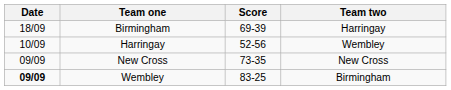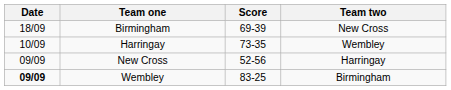row 2 | Team two: Harringay -> New Cross
row 3 | Score: 52-56 -> 73-35
row 4 | Score: 73-35 -> 52-56
row 4 | Team two: New Cross -> Harringay
